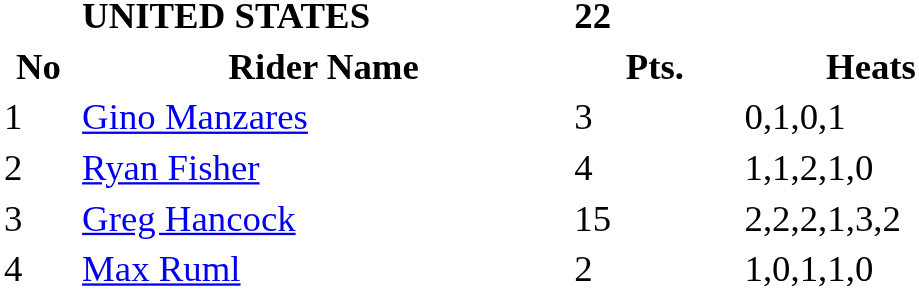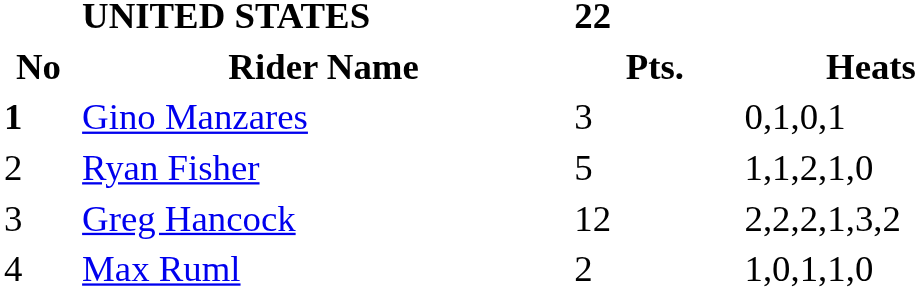Gino Manzares | No: normal -> bold
Ryan Fisher | 22 / Pts.: 4 -> 5
Greg Hancock | 22 / Pts.: 15 -> 12
